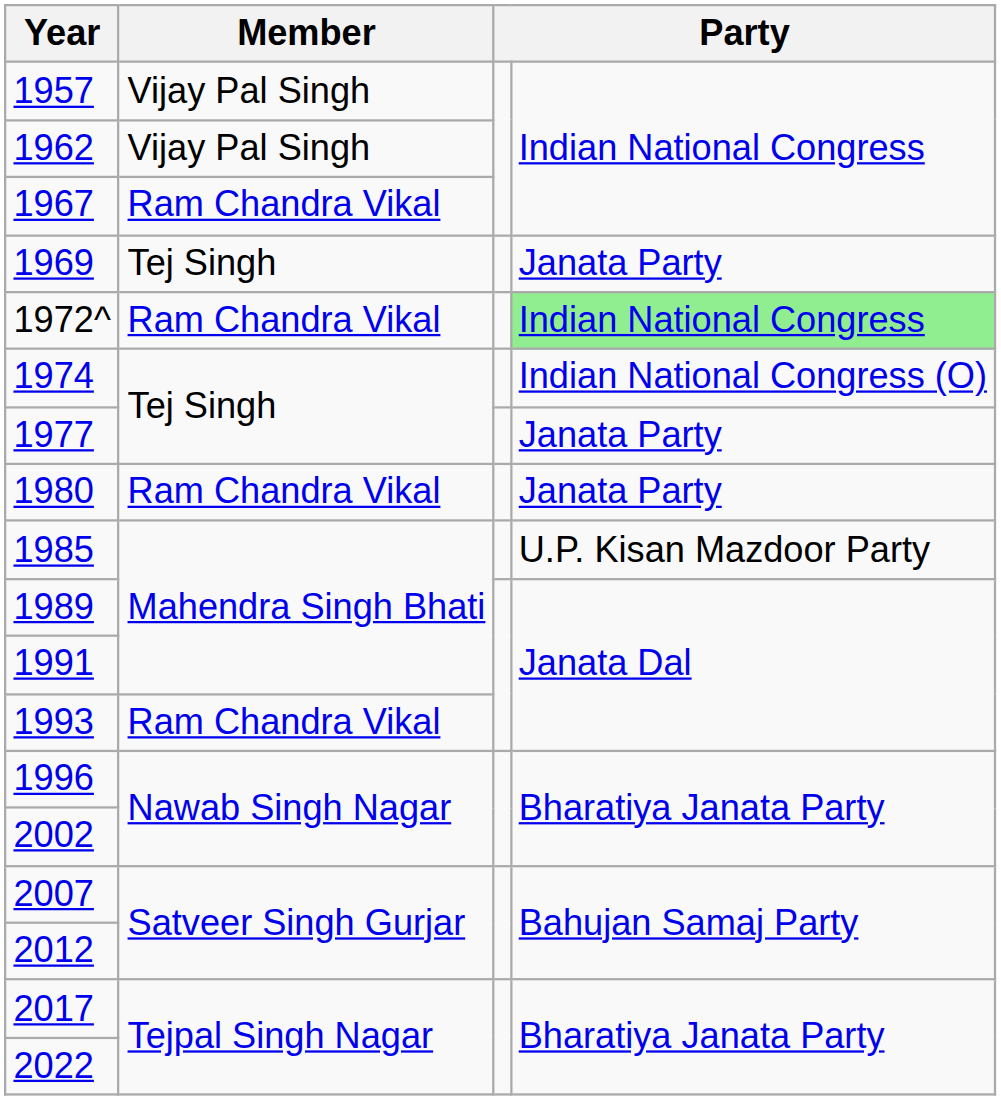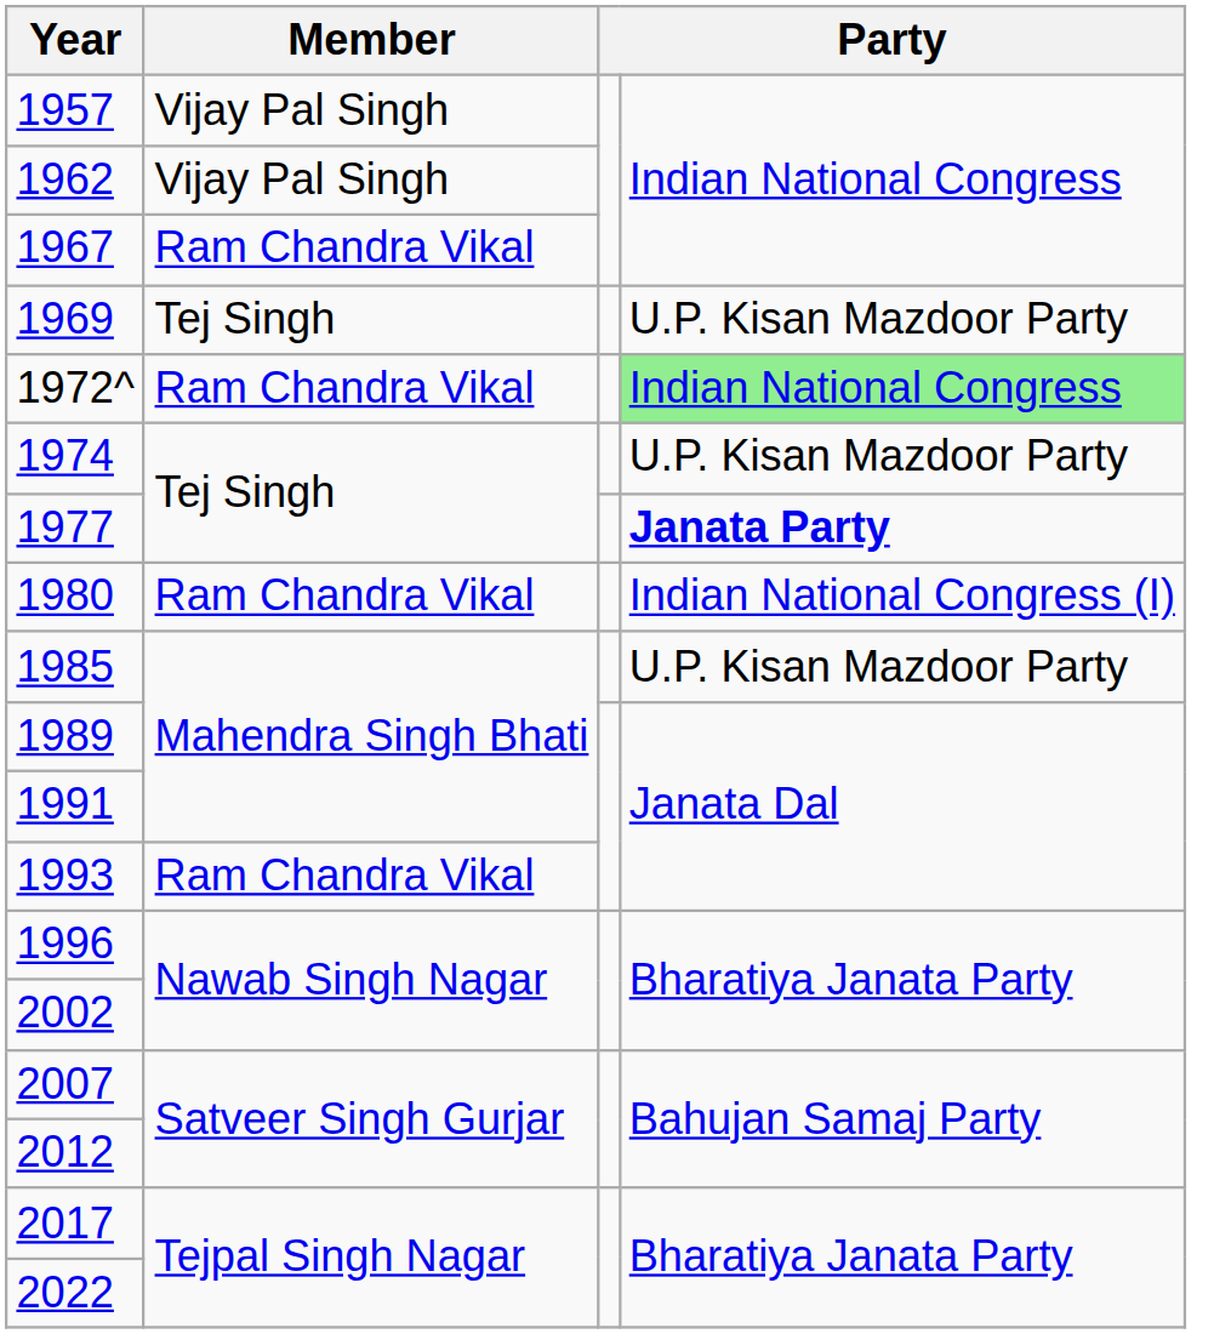1969 | column 4: Janata Party -> U.P. Kisan Mazdoor Party
1974 | column 4: Indian National Congress (O) -> U.P. Kisan Mazdoor Party
1977 | column 4: normal -> bold
1980 | column 4: Janata Party -> Indian National Congress (I)
